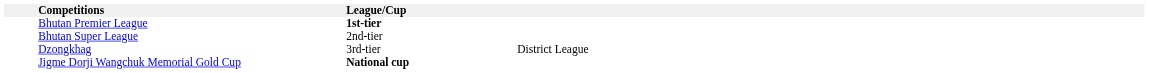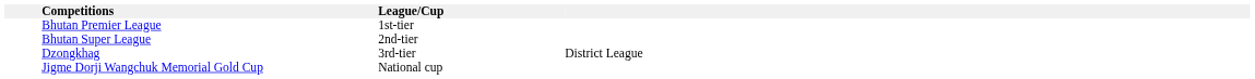Bhutan Premier League | League/Cup: bold -> normal
Jigme Dorji Wangchuk Memorial Gold Cup | League/Cup: bold -> normal
